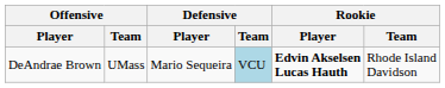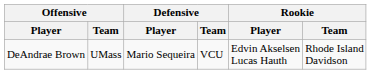DeAndrae Brown | Defensive / Team: lightblue background -> no background
DeAndrae Brown | Rookie / Player: bold -> normal
